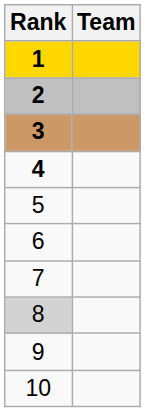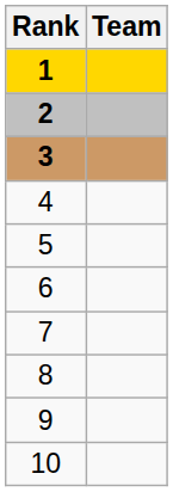4 | Rank: bold -> normal
8 | Rank: lightgrey background -> no background
